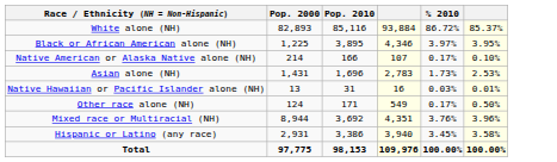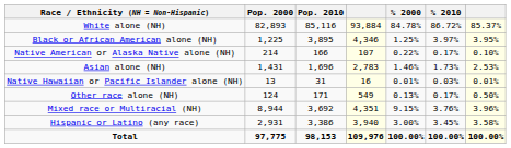+ column: % 2000 | 84.78% | 1.25% | 0.22% | 1.46% | 0.01% | 0.13% | 9.15% | 3.00% | 100.00%
